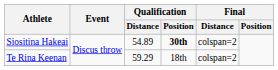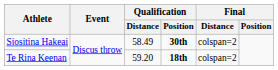Siositina Hakeai | Qualification / Distance: 54.89 -> 58.49
Te Rina Keenan | Qualification / Distance: 59.29 -> 59.20
Te Rina Keenan | Qualification / Position: normal -> bold
